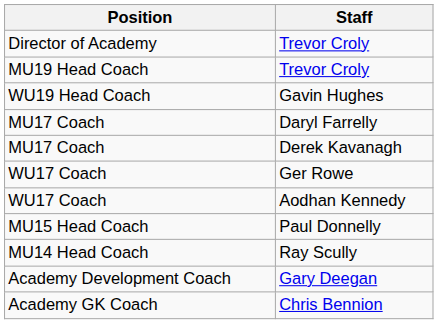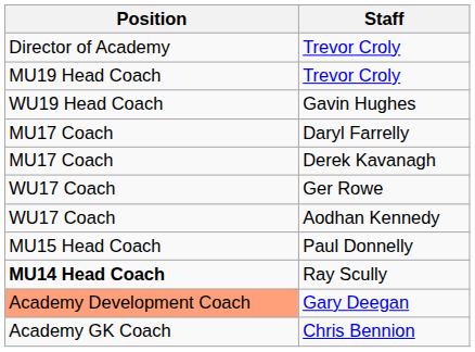row 10 | Position: normal -> bold
row 11 | Position: no background -> lightsalmon background
